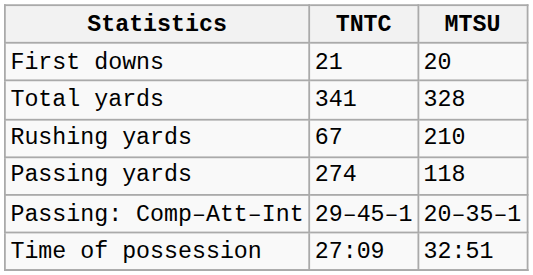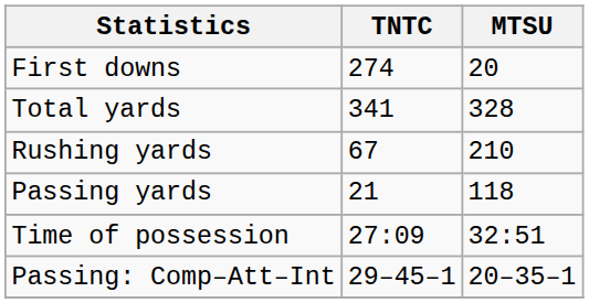First downs | TNTC: 21 -> 274
Passing yards | TNTC: 274 -> 21
rows swapped: Passing: Comp–Att–Int <-> Time of possession
